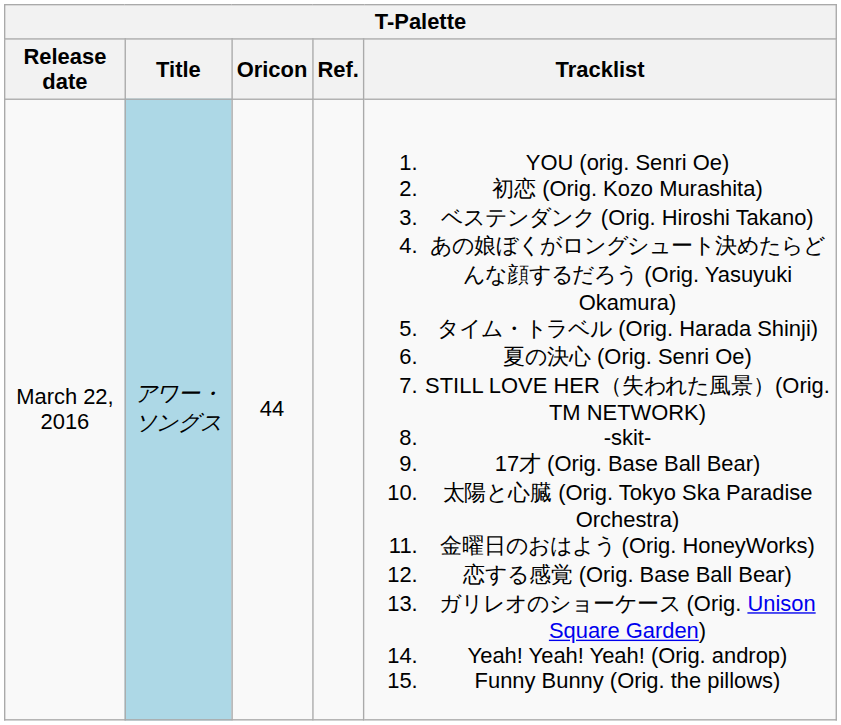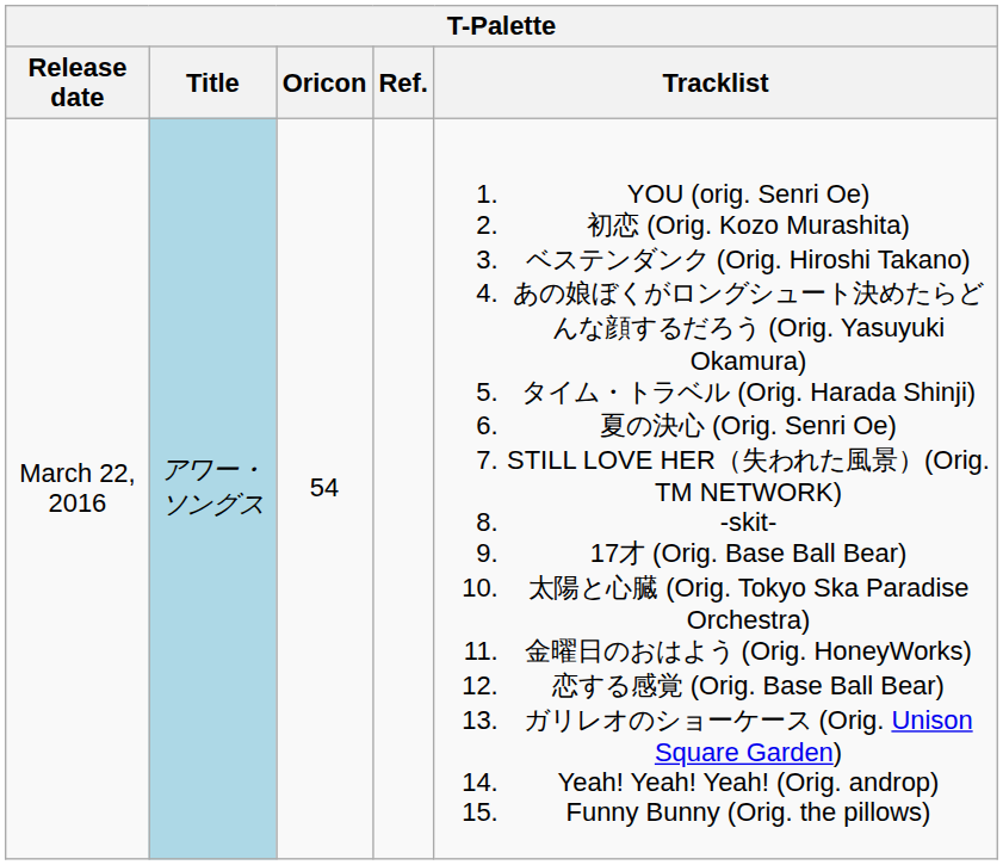March 22, 2016 | Oricon: 44 -> 54
